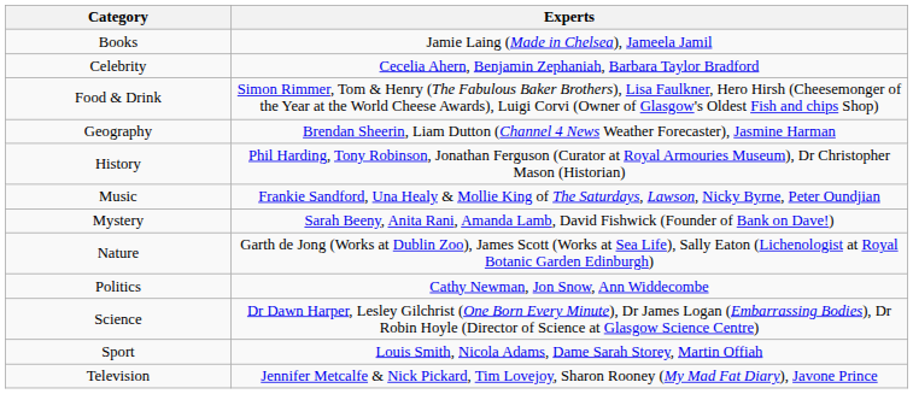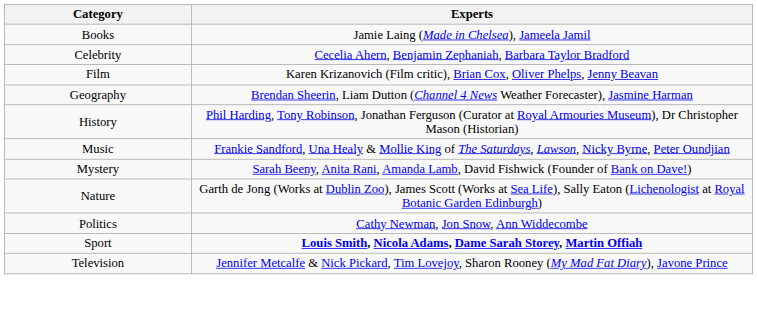+ row: Film | Karen Krizanovich (Film critic), Brian Cox, Oliver Phelps, Jenny Beavan
- row: Food & Drink | Simon Rimmer, Tom & Henry (The Fabulous Baker Brothers), Lisa Faulkner, Hero Hirsh (Cheesemonger of the Year at the World Cheese Awards), Luigi Corvi (Owner of Glasgow's Oldest Fish and chips Shop)
- row: Science | Dr Dawn Harper, Lesley Gilchrist (One Born Every Minute), Dr James Logan (Embarrassing Bodies), Dr Robin Hoyle (Director of Science at Glasgow Science Centre)
Sport | Experts: normal -> bold
